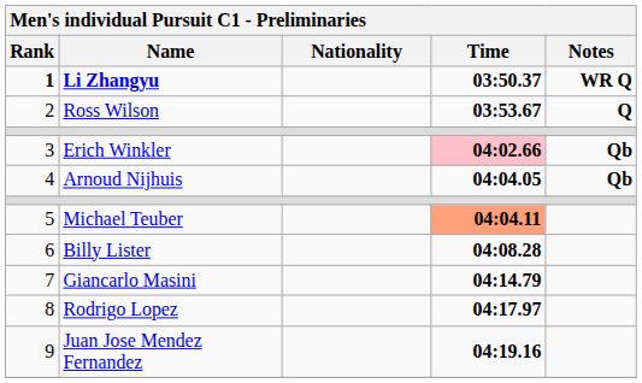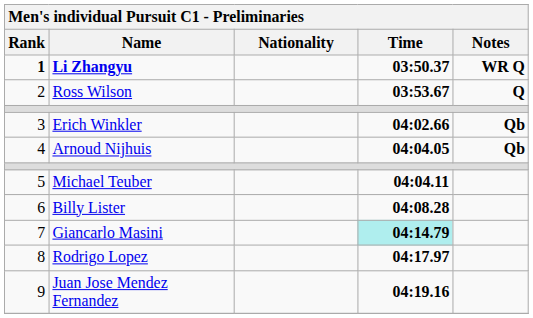Erich Winkler | Time: pink background -> no background
Michael Teuber | Time: lightsalmon background -> no background
Giancarlo Masini | Time: no background -> paleturquoise background
